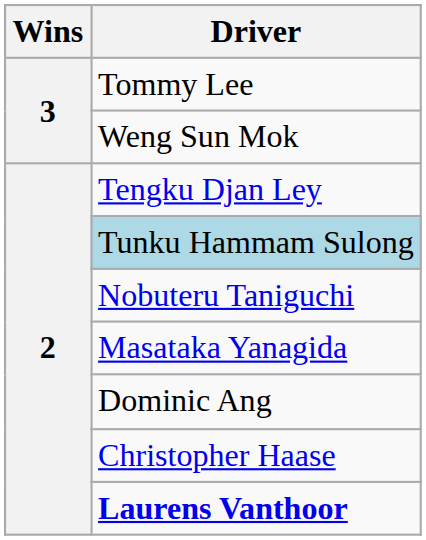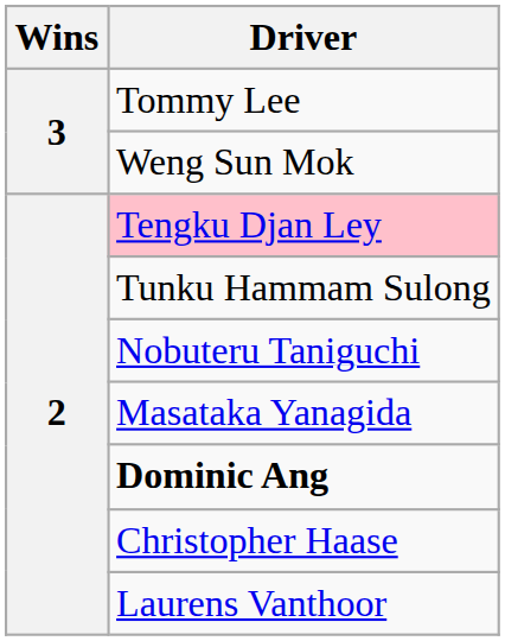Tengku Djan Ley | Driver: no background -> pink background
Tunku Hammam Sulong | Driver: lightblue background -> no background
Dominic Ang | Driver: normal -> bold
Laurens Vanthoor | Driver: bold -> normal
